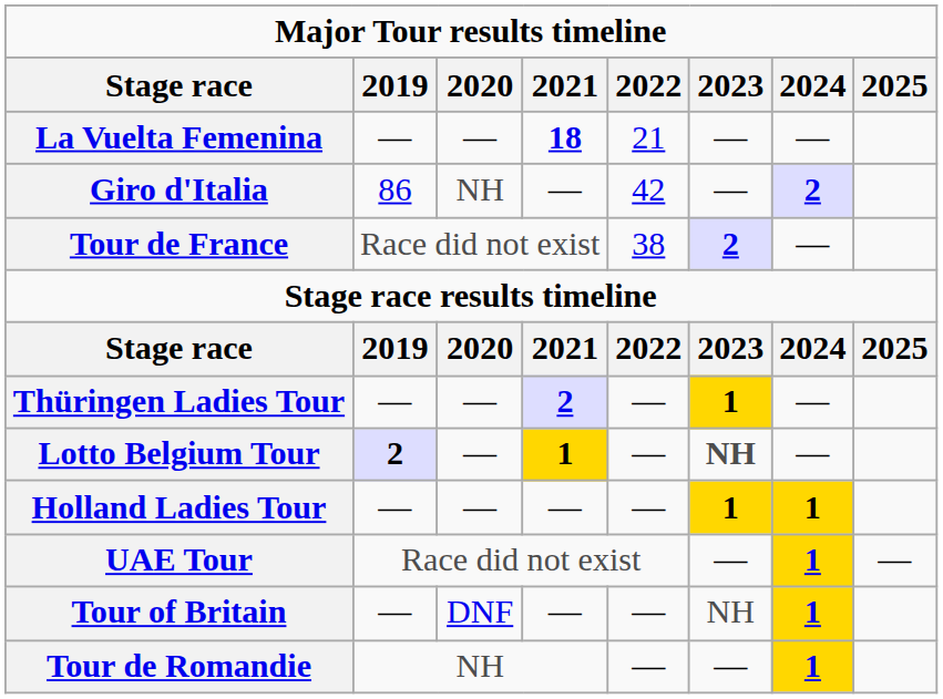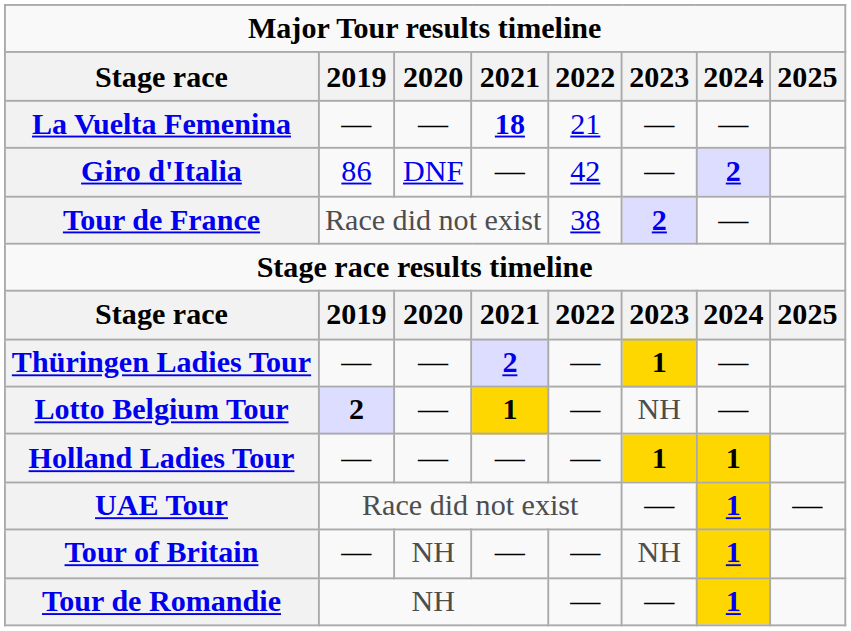Giro d'Italia | 2020: NH -> DNF
Lotto Belgium Tour | 2023: bold -> normal
Tour of Britain | 2020: DNF -> NH
